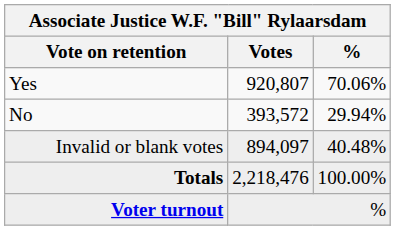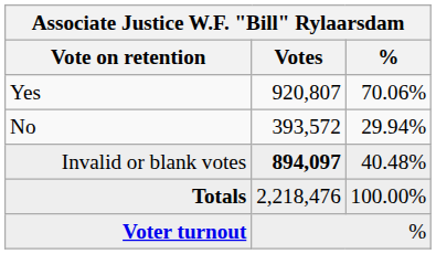Invalid or blank votes | Votes: normal -> bold
